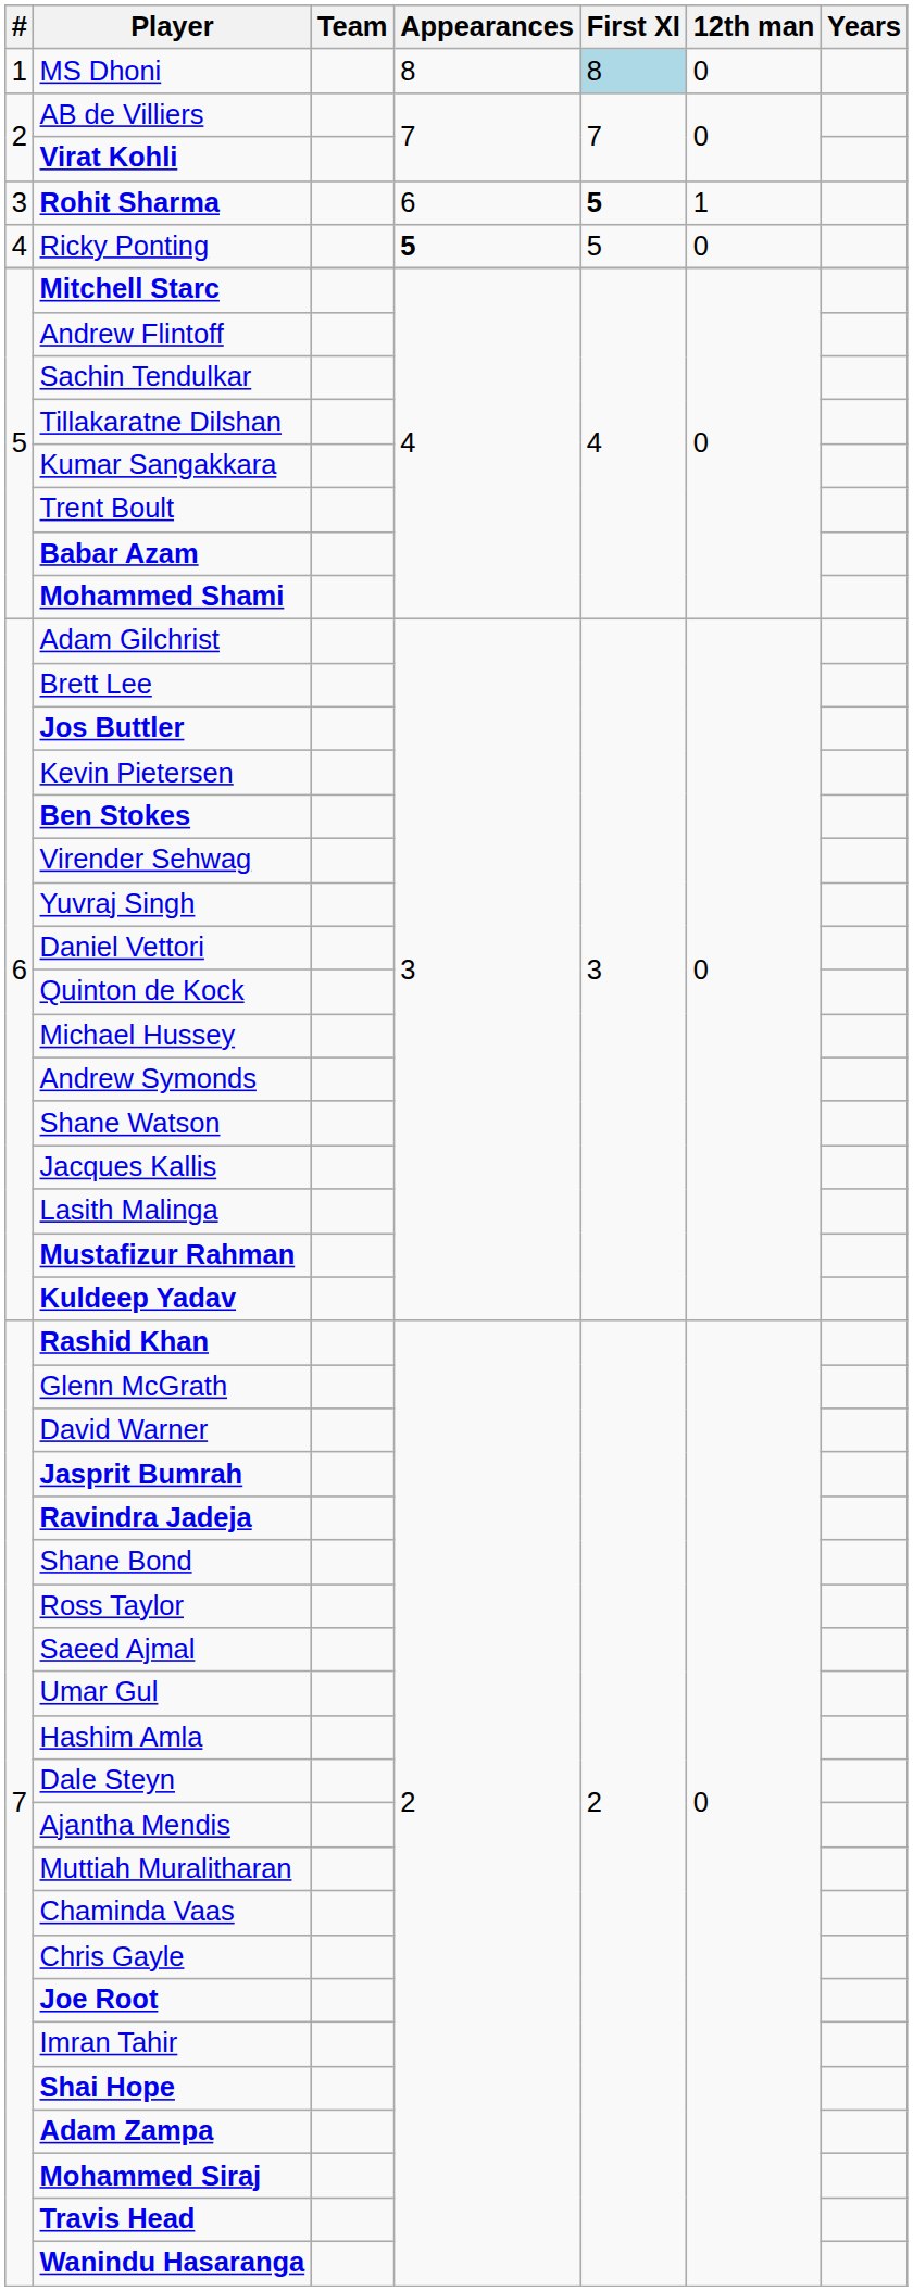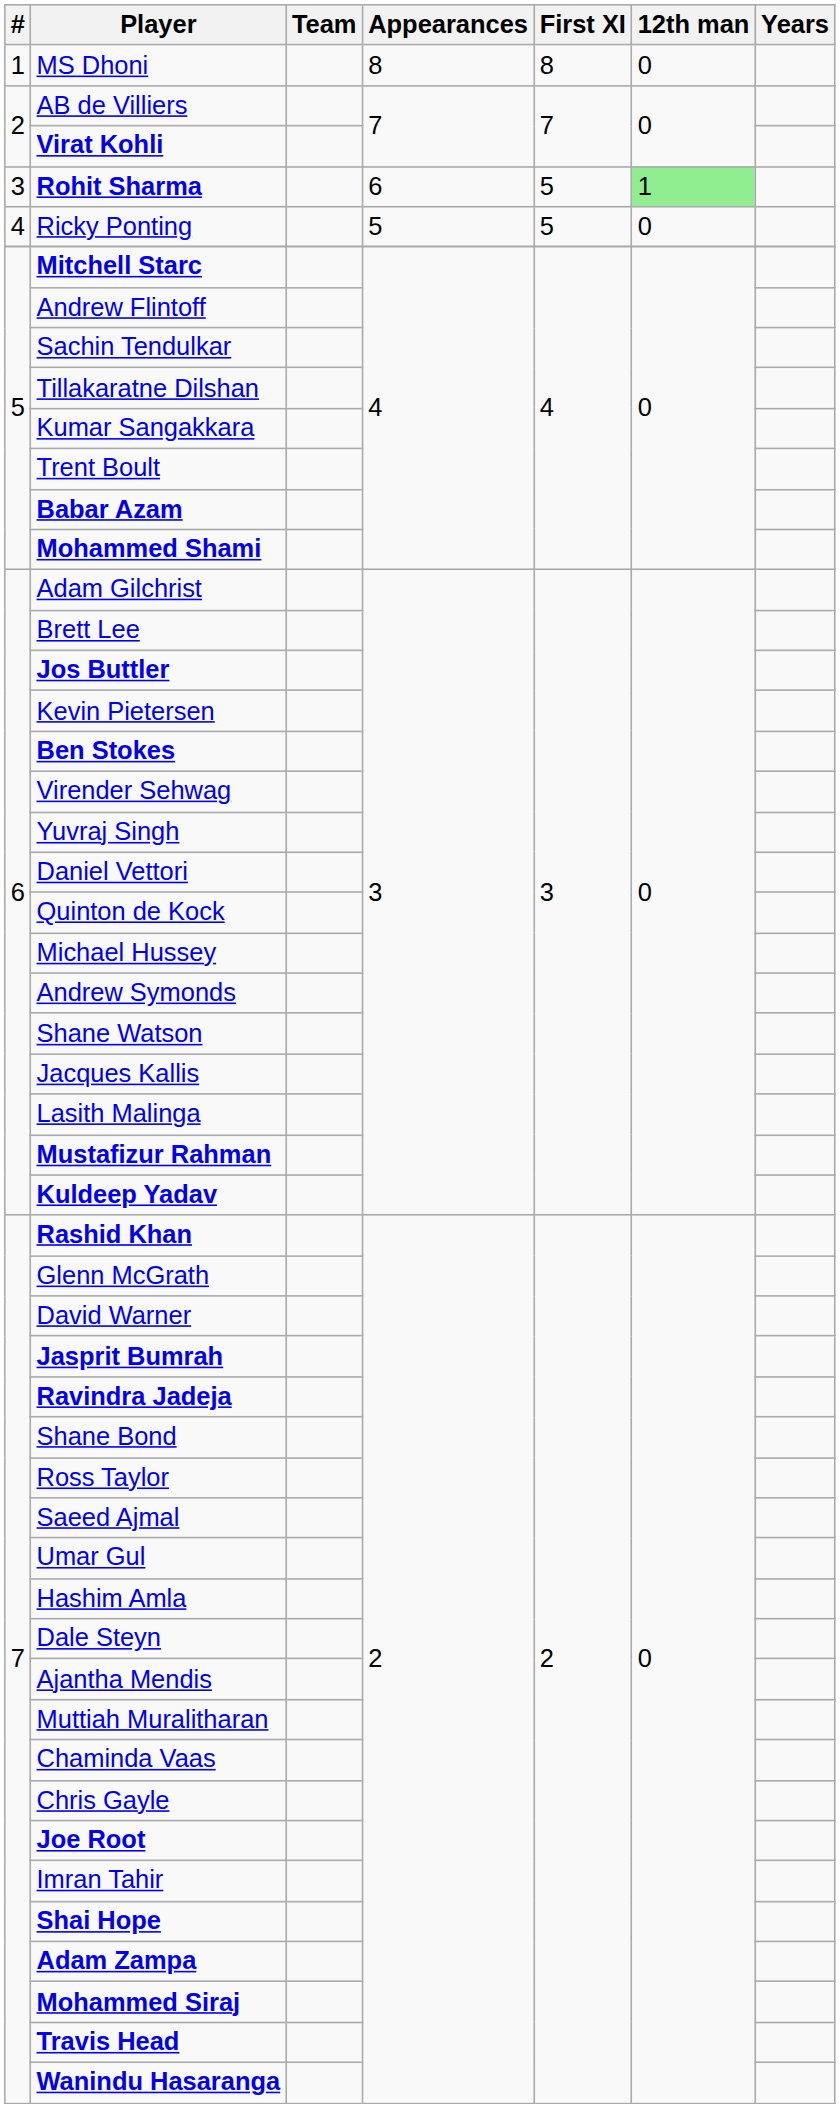MS Dhoni | First XI: lightblue background -> no background
Rohit Sharma | First XI: bold -> normal
Rohit Sharma | 12th man: no background -> lightgreen background
Ricky Ponting | Appearances: bold -> normal
